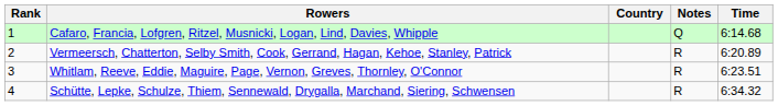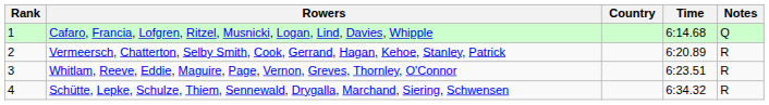columns swapped: Time <-> Notes
